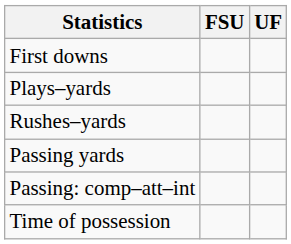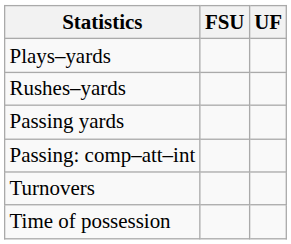- row: First downs
+ row: Turnovers
